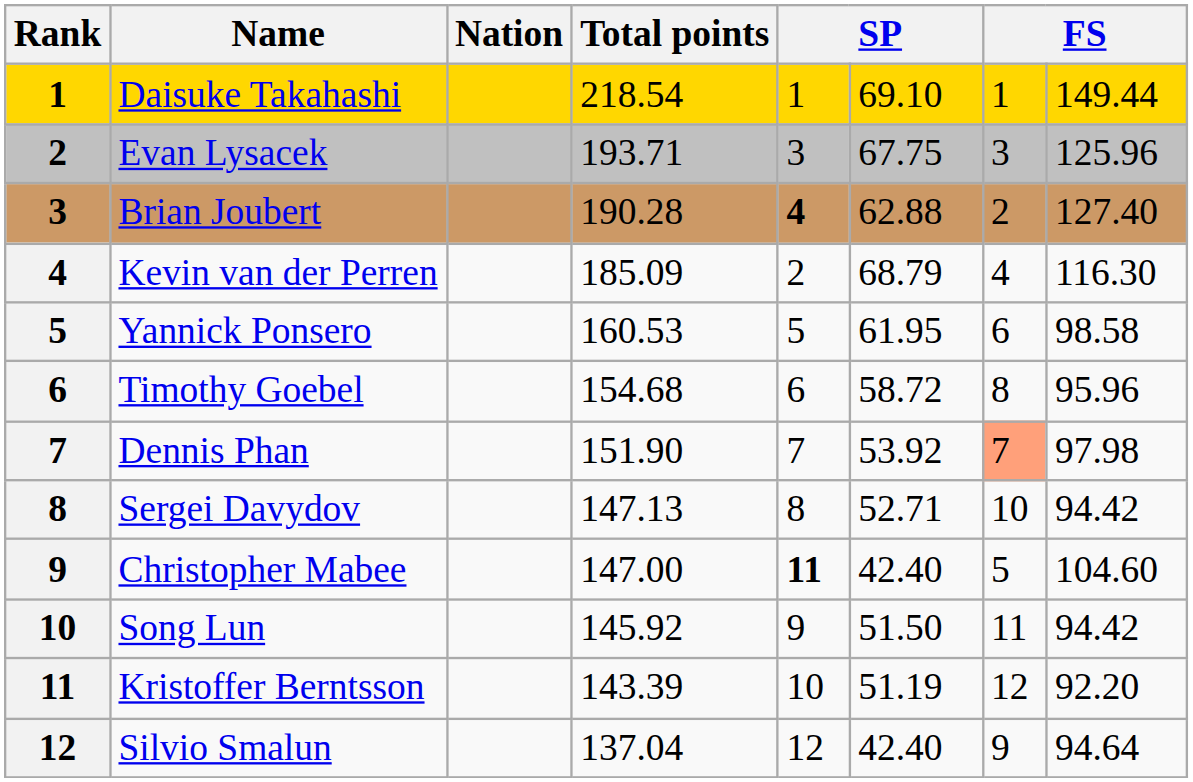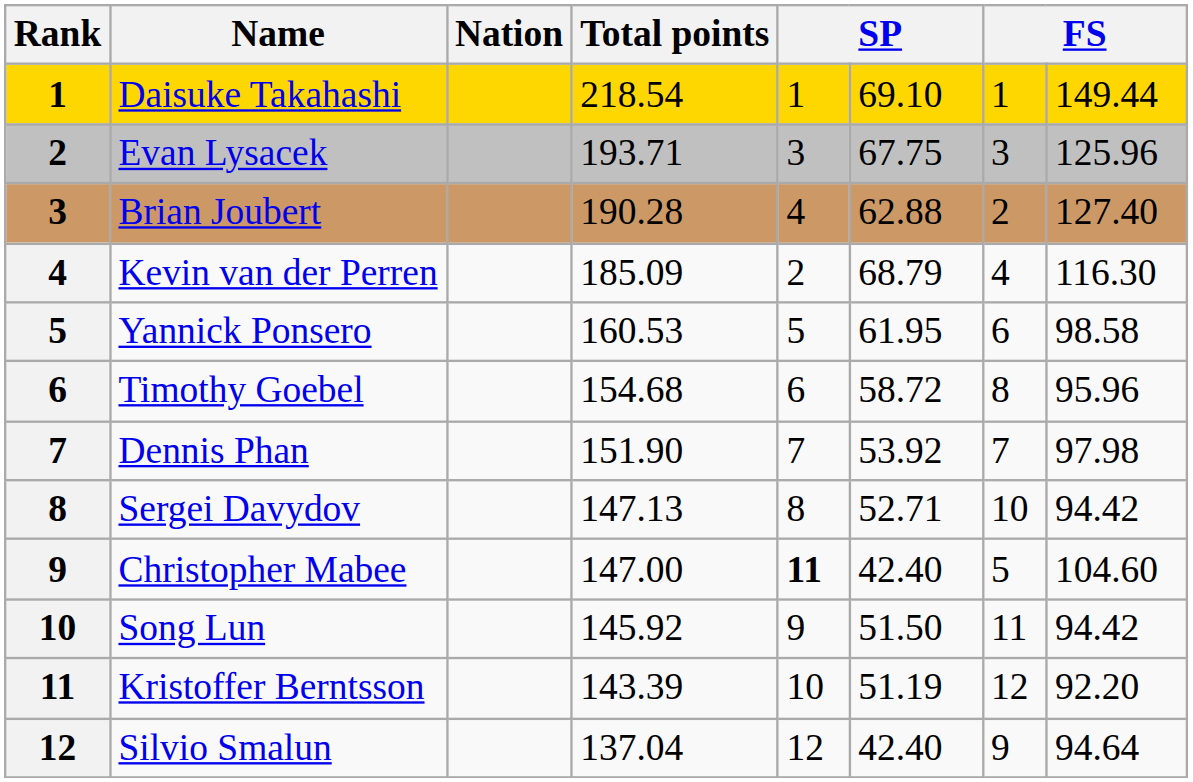Brian Joubert | column 5: bold -> normal
Dennis Phan | column 7: lightsalmon background -> no background
